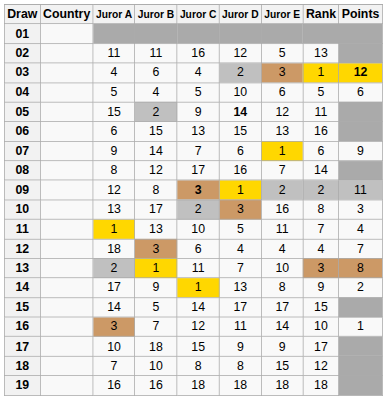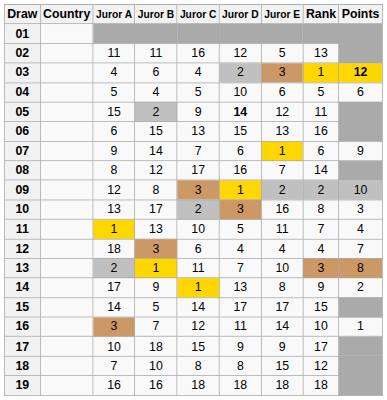09 | Juror C: bold -> normal
09 | Points: 11 -> 10
